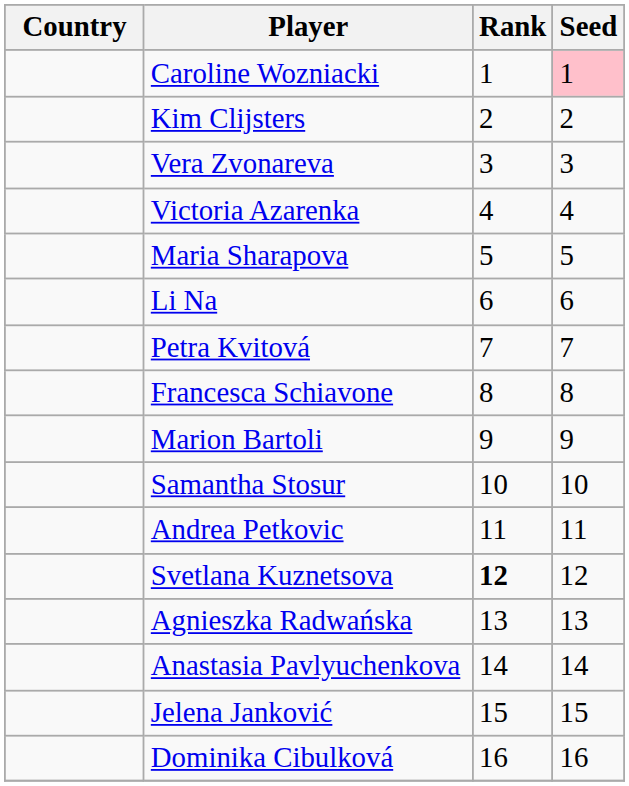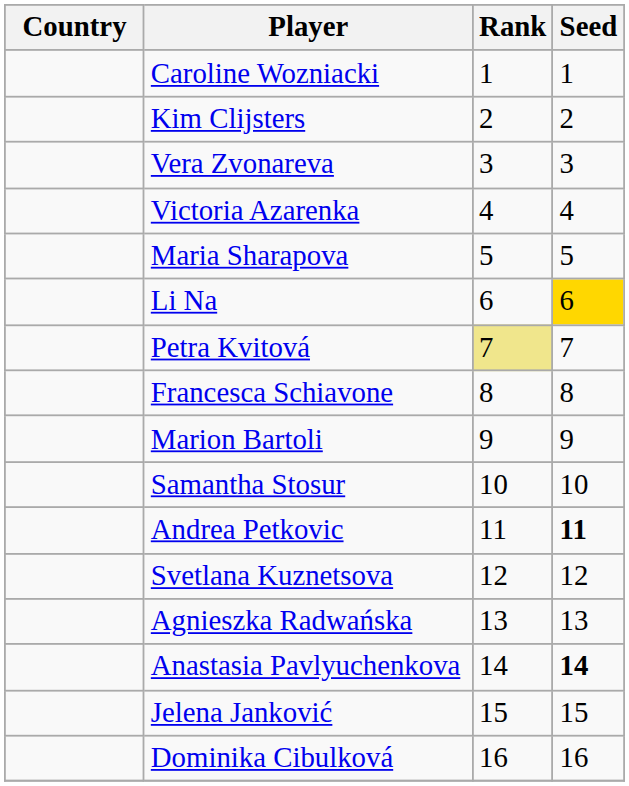Caroline Wozniacki | Seed: pink background -> no background
Li Na | Seed: no background -> gold background
Petra Kvitová | Rank: no background -> khaki background
Andrea Petkovic | Seed: normal -> bold
Svetlana Kuznetsova | Rank: bold -> normal
Anastasia Pavlyuchenkova | Seed: normal -> bold
